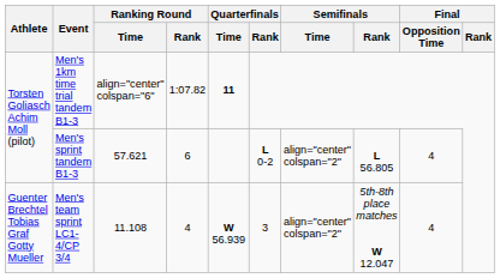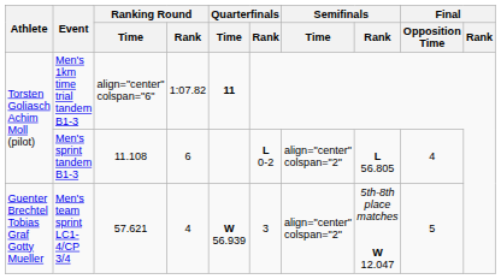Men's sprint tandem B1-3 | Ranking Round / Time: 57.621 -> 11.108
Men's team sprint LC1-4/CP 3/4 | Ranking Round / Time: 11.108 -> 57.621
Men's team sprint LC1-4/CP 3/4 | Final / Opposition Time: 4 -> 5
